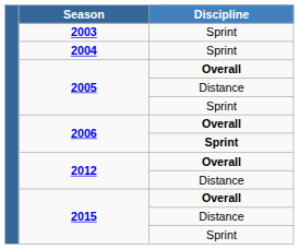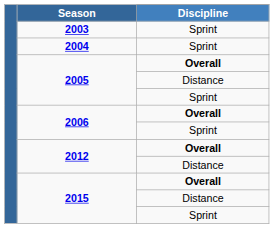2006 / Sprint | column 3: bold -> normal
